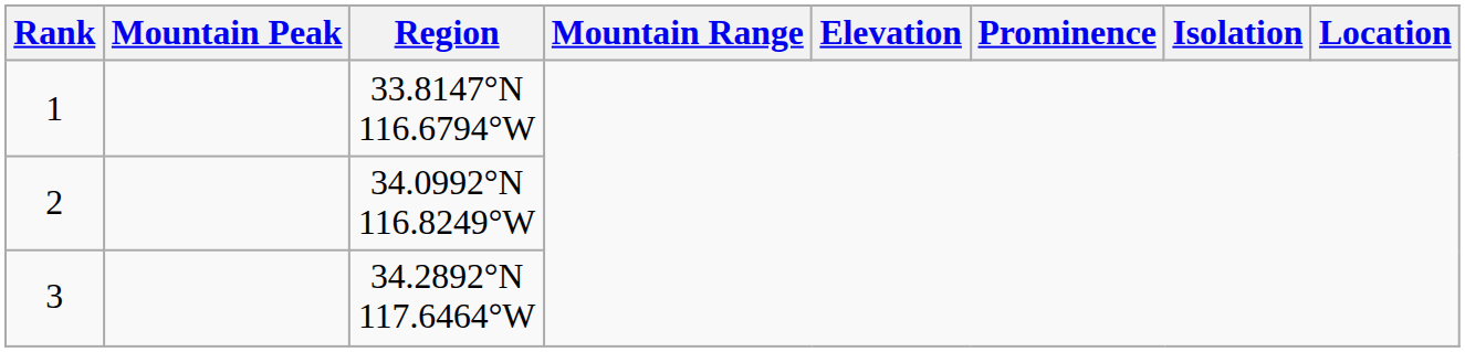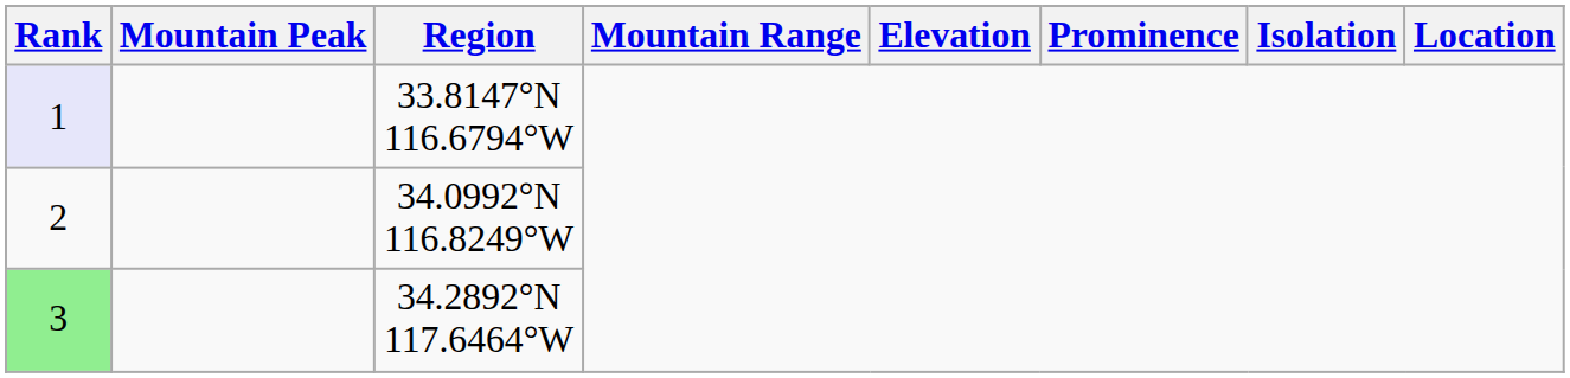33.8147°N 116.6794°W | Rank: no background -> lavender background
34.2892°N 117.6464°W | Rank: no background -> lightgreen background
